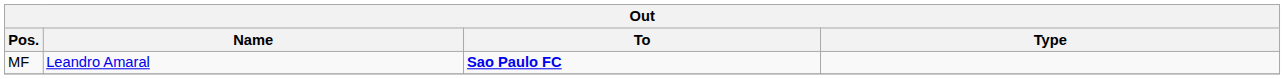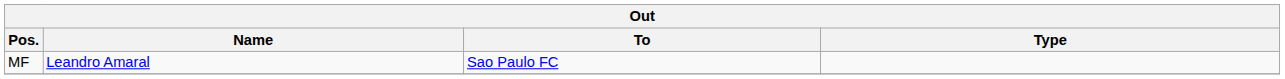MF | To: bold -> normal
